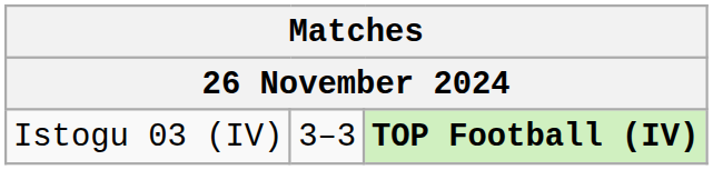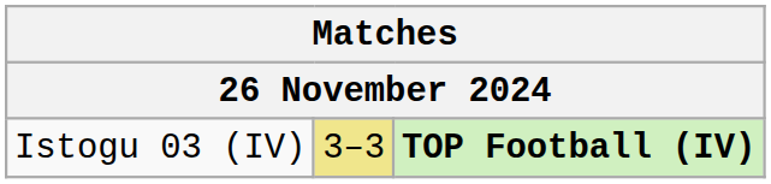Istogu 03 (IV) | column 2: no background -> khaki background
